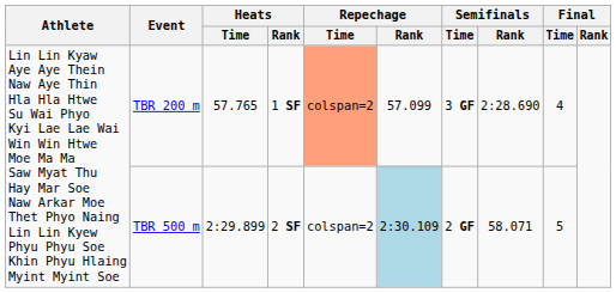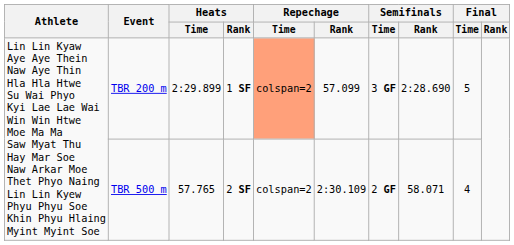TBR 200 m | Heats / Time: 57.765 -> 2:29.899
TBR 200 m | Final / Time: 4 -> 5
TBR 500 m | Heats / Time: 2:29.899 -> 57.765
TBR 500 m | Repechage / Rank: lightblue background -> no background
TBR 500 m | Final / Time: 5 -> 4
